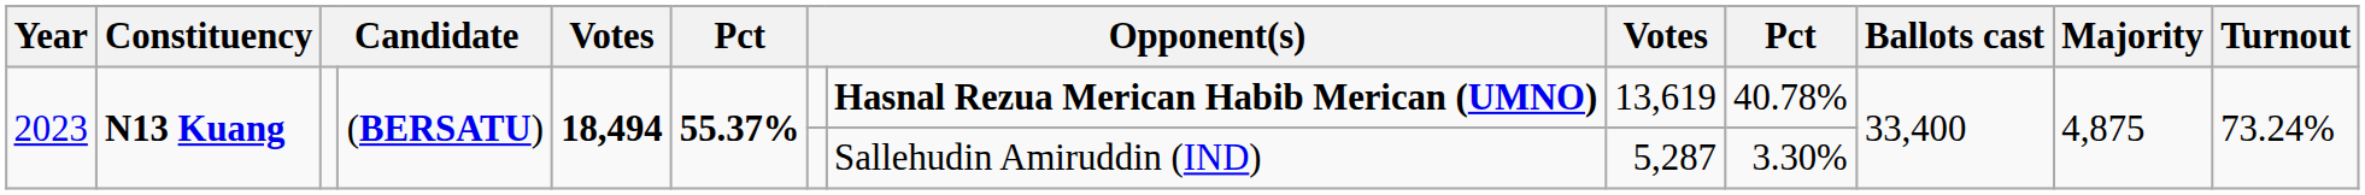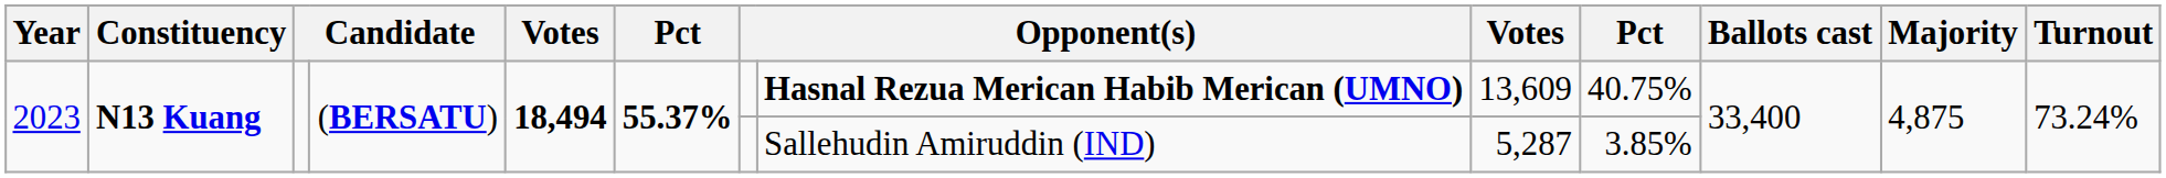row 2 | column 9: 13,619 -> 13,609
row 2 | column 10: 40.78% -> 40.75%
row 3 | column 10: 3.30% -> 3.85%
